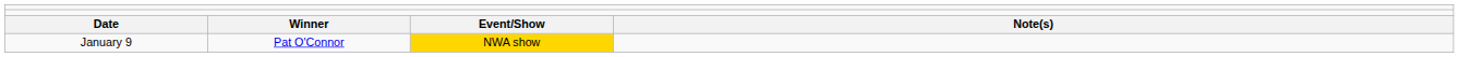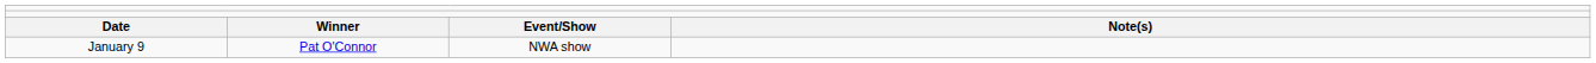January 9 | column 3: gold background -> no background
